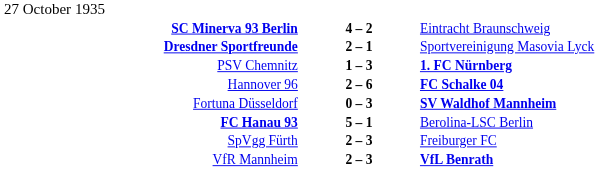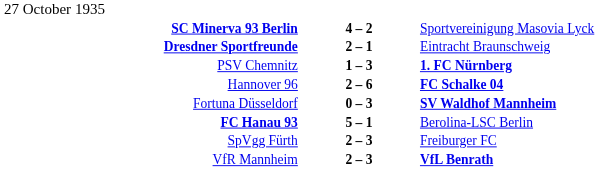SC Minerva 93 Berlin | column 3: Eintracht Braunschweig -> Sportvereinigung Masovia Lyck
Dresdner Sportfreunde | column 3: Sportvereinigung Masovia Lyck -> Eintracht Braunschweig
